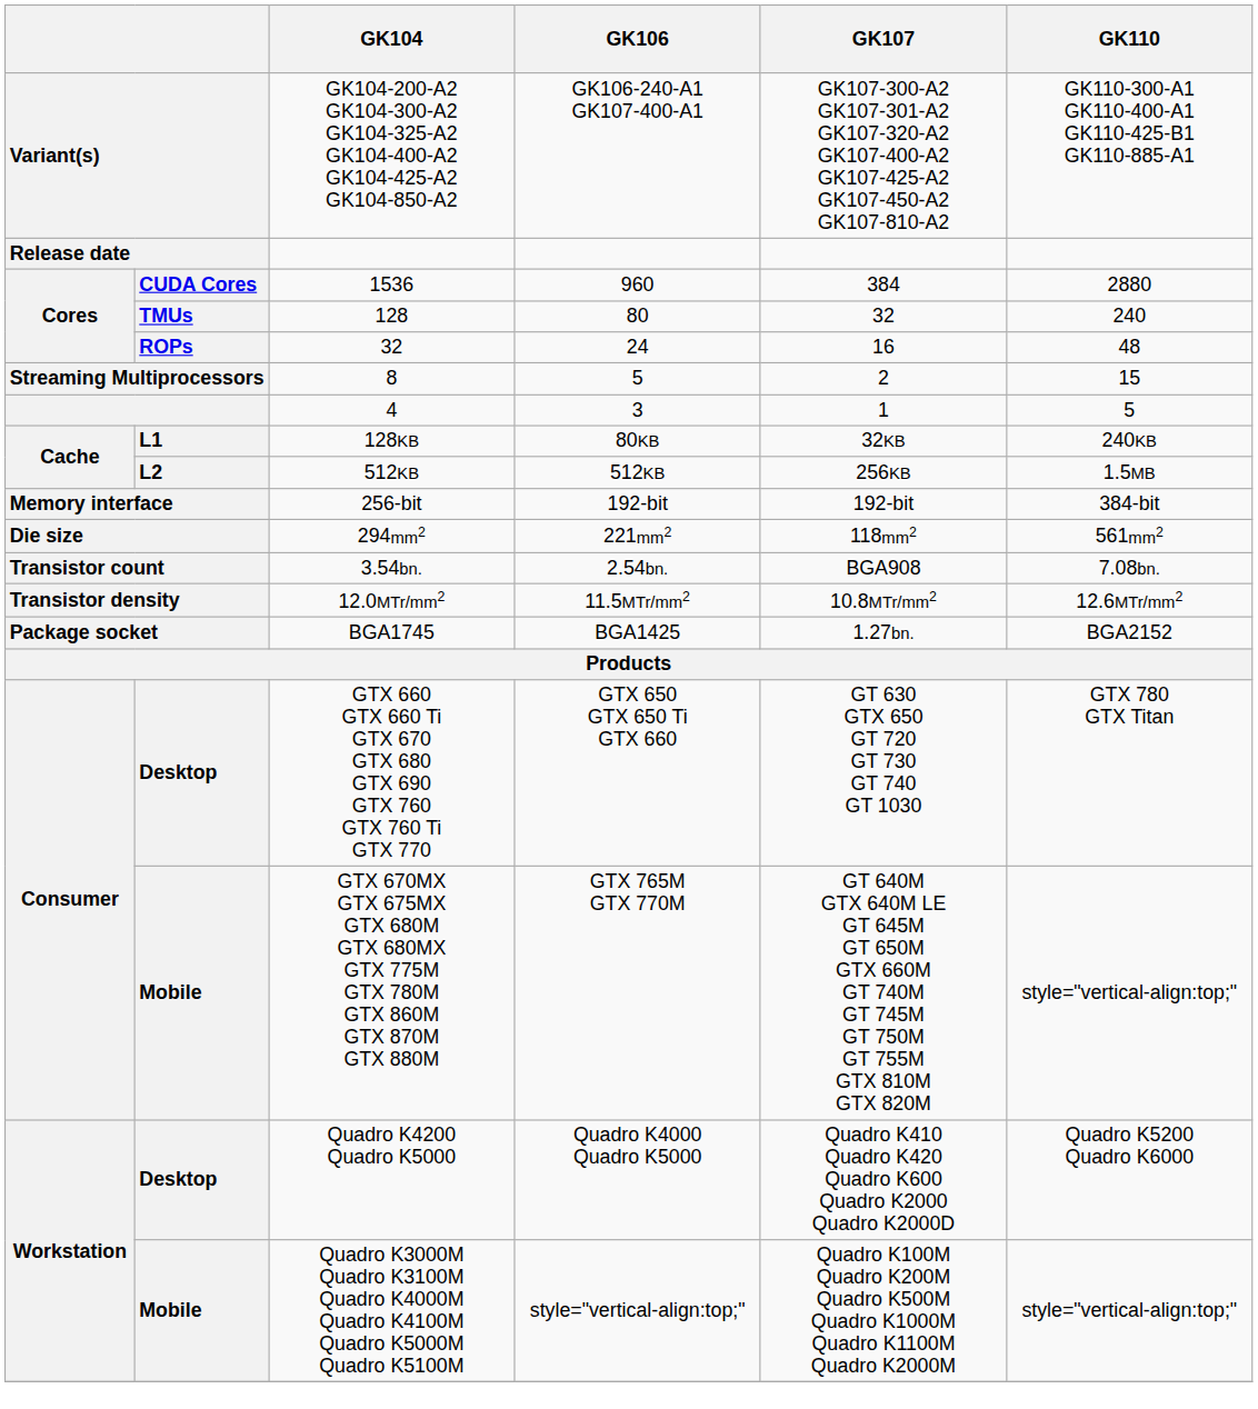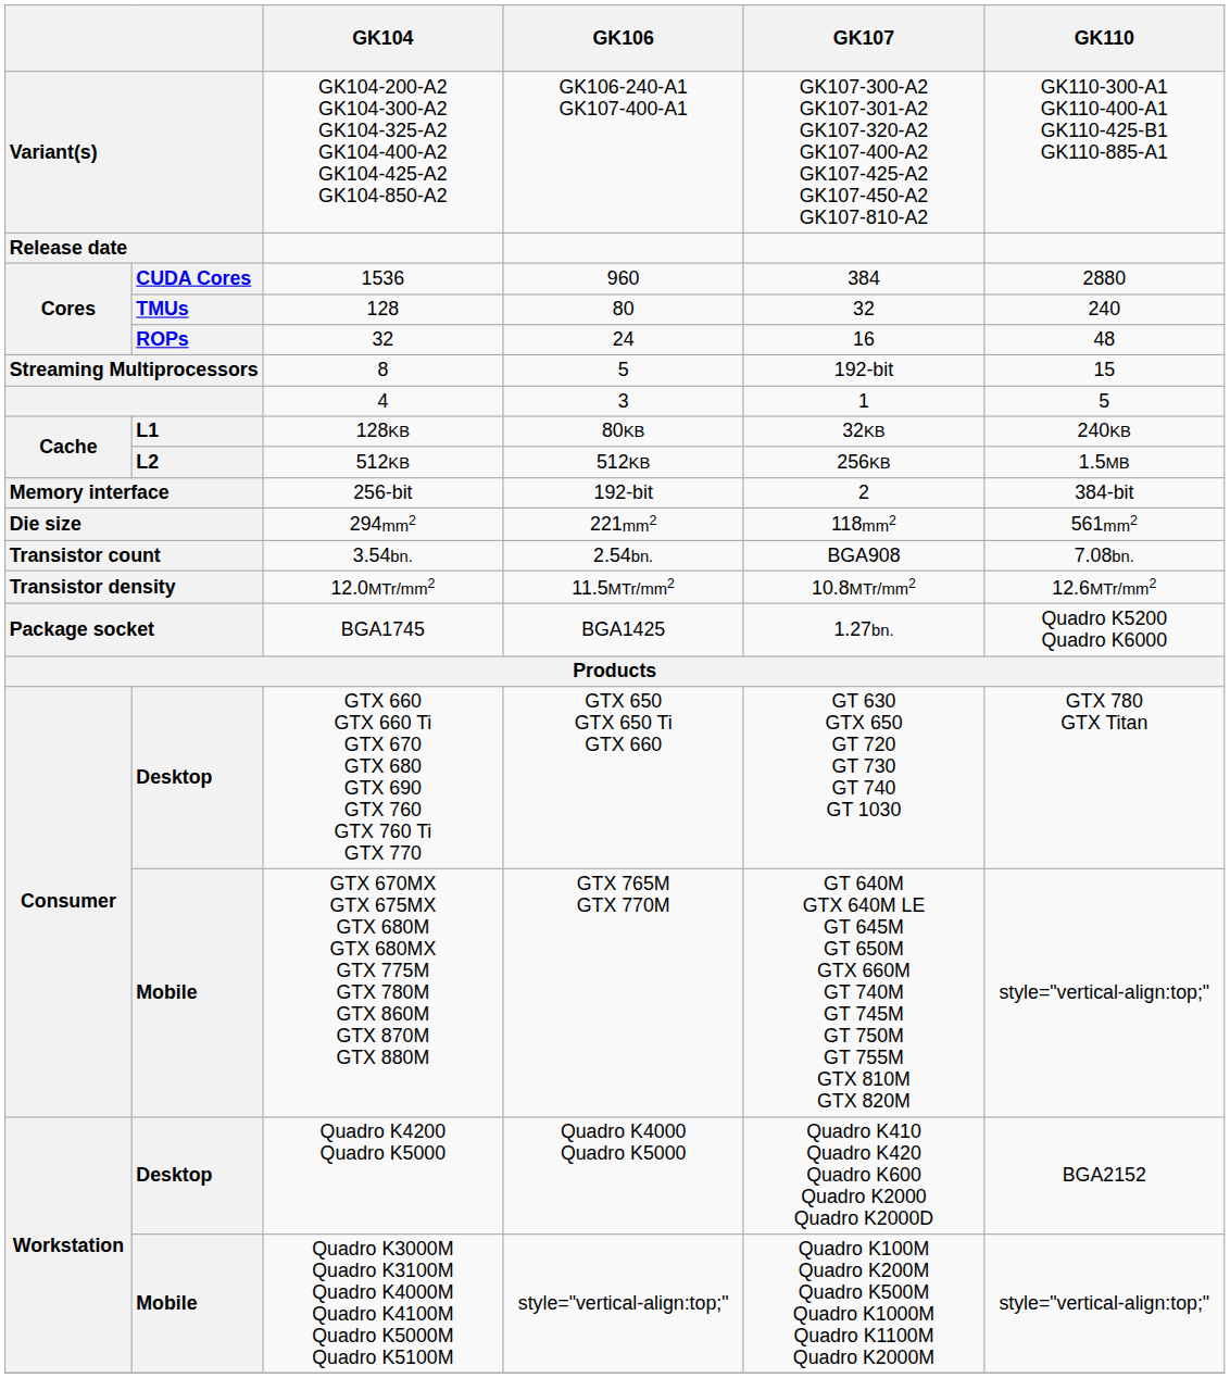8 | GK107: 2 -> 192-bit
256-bit | GK107: 192-bit -> 2
BGA1745 | GK110: BGA2152 -> Quadro K5200 Quadro K6000
Quadro K4200 Quadro K5000 | GK110: Quadro K5200 Quadro K6000 -> BGA2152
